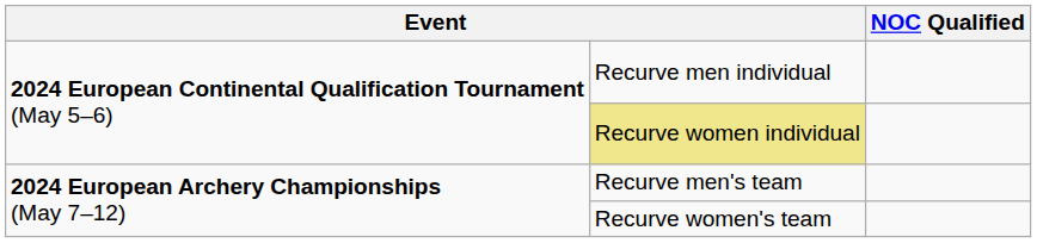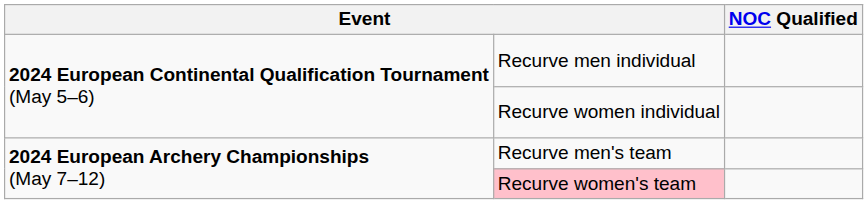Recurve women individual | column 2: khaki background -> no background
Recurve women's team | column 2: no background -> pink background
